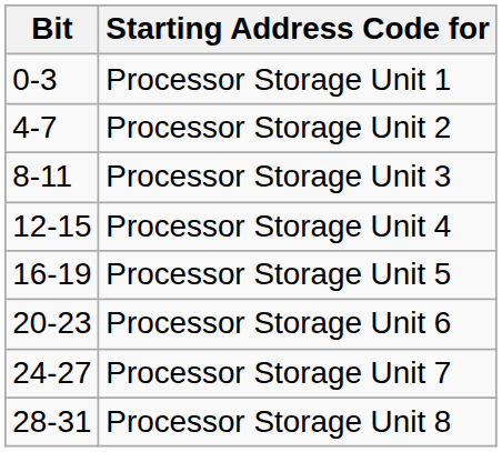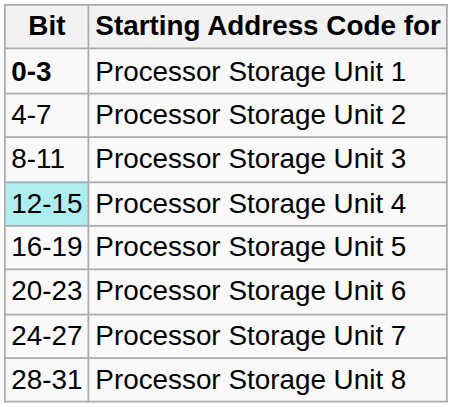Processor Storage Unit 1 | Bit: normal -> bold
Processor Storage Unit 4 | Bit: no background -> paleturquoise background
